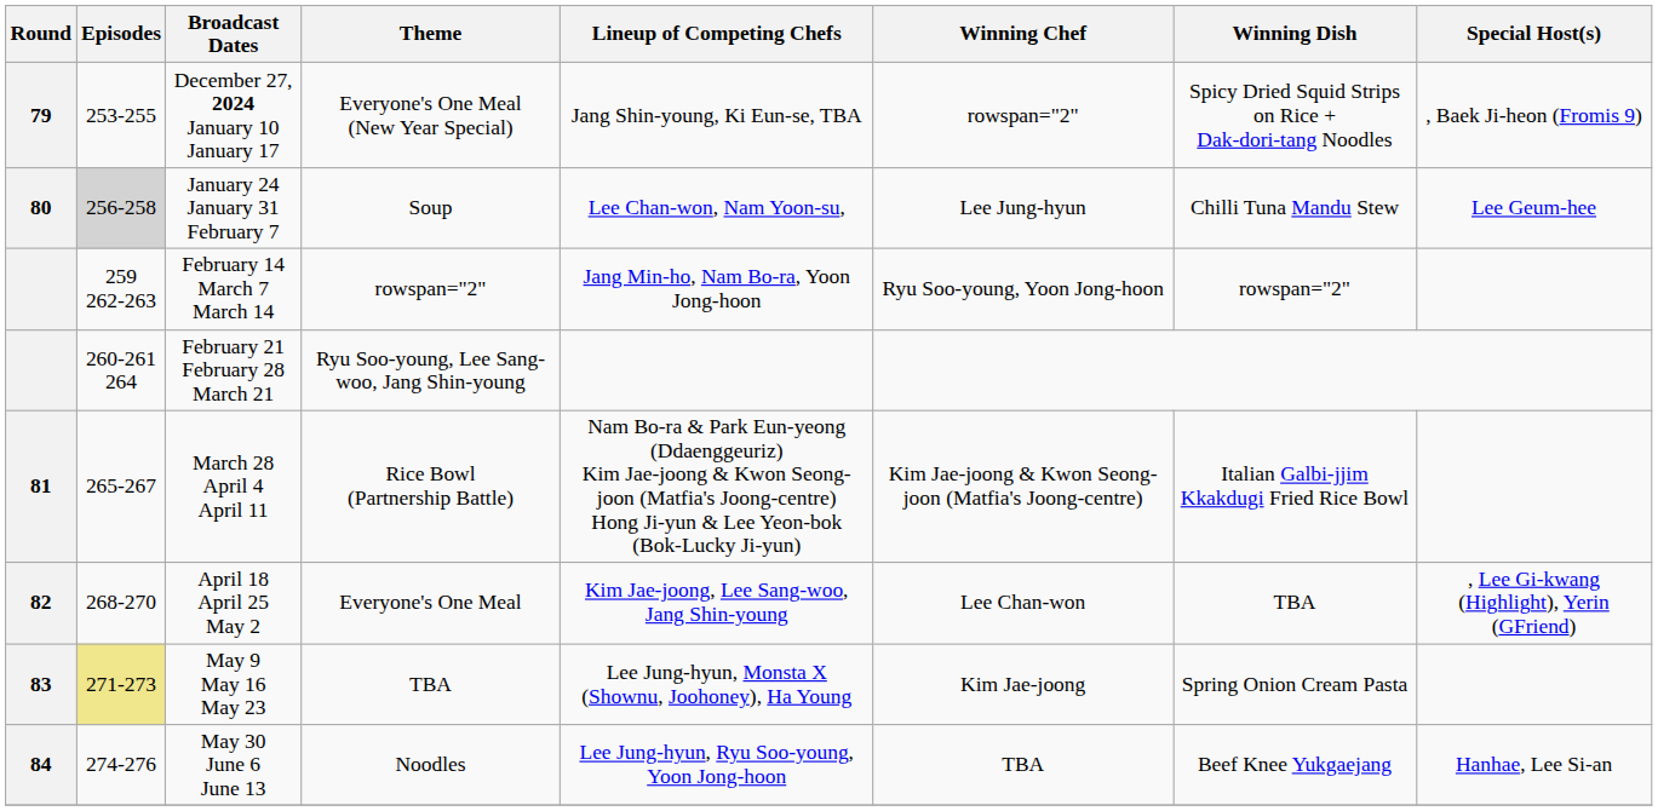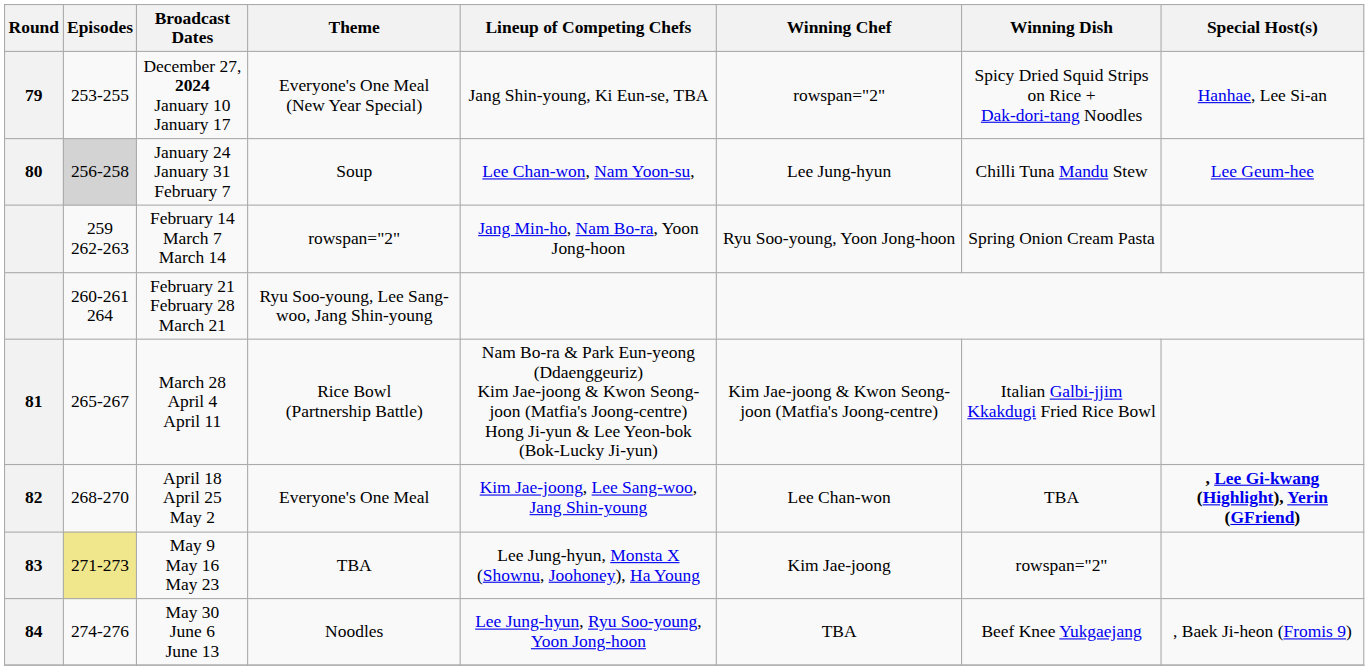December 27, 2024 January 10 January 17 | Special Host(s): , Baek Ji-heon (Fromis 9) -> Hanhae, Lee Si-an
February 14 March 7 March 14 | Winning Dish: rowspan="2" -> Spring Onion Cream Pasta
April 18 April 25 May 2 | Special Host(s): normal -> bold
May 9 May 16 May 23 | Winning Dish: Spring Onion Cream Pasta -> rowspan="2"
May 30 June 6 June 13 | Special Host(s): Hanhae, Lee Si-an -> , Baek Ji-heon (Fromis 9)
